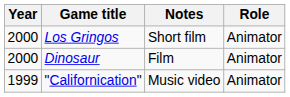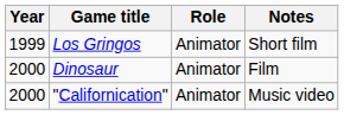columns swapped: Role <-> Notes
Los Gringos | Year: 2000 -> 1999
"Californication" | Year: 1999 -> 2000
